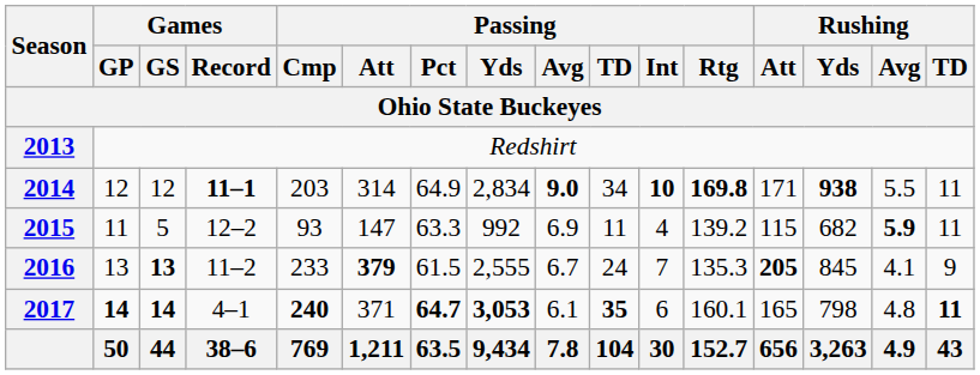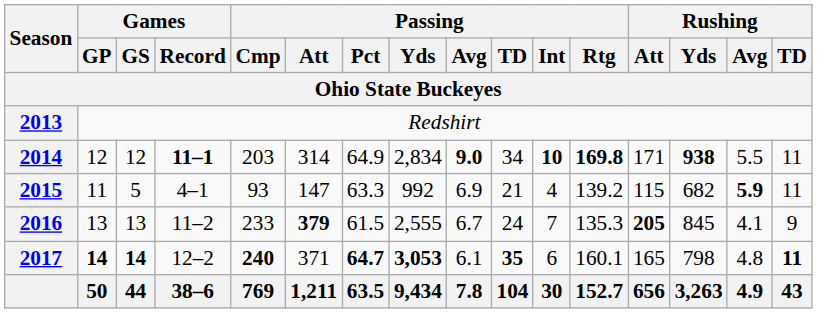2015 | Games / Record / Ohio State Buckeyes: 12–2 -> 4–1
2015 | Passing / TD / Ohio State Buckeyes: 11 -> 21
2016 | Games / GS / Ohio State Buckeyes: bold -> normal
2017 | Games / Record / Ohio State Buckeyes: 4–1 -> 12–2
